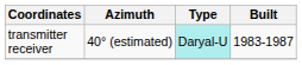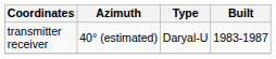transmitter receiver | Type: paleturquoise background -> no background
